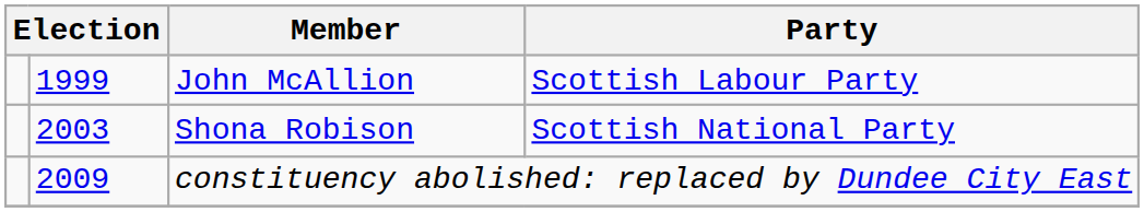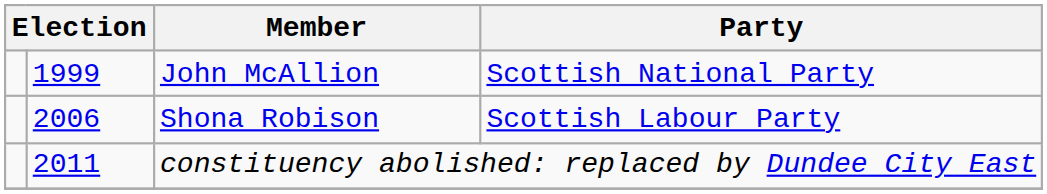John McAllion | Party: Scottish Labour Party -> Scottish National Party
Shona Robison | column 2: 2003 -> 2006
Shona Robison | Party: Scottish National Party -> Scottish Labour Party
constituency abolished: replaced by Dundee City East | column 2: 2009 -> 2011
